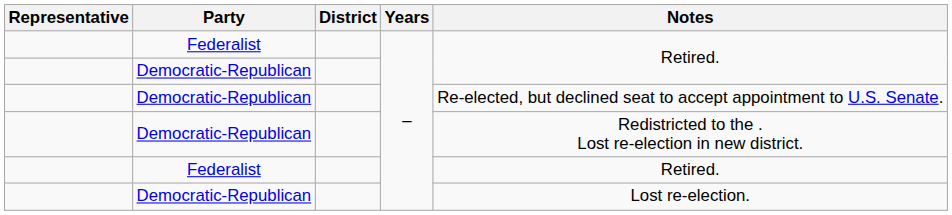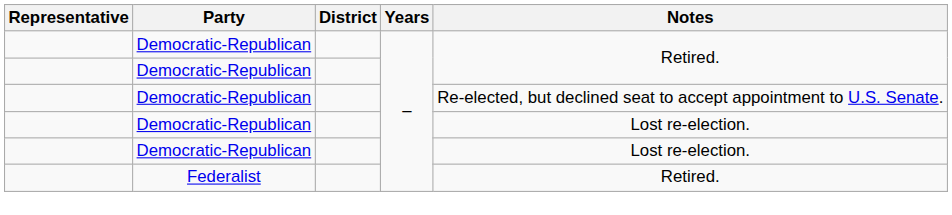row 2 | Party: Federalist -> Democratic-Republican
row 5 | Notes: Redistricted to the . Lost re-election in new district. -> Lost re-election.
row 6 | Party: Federalist -> Democratic-Republican
row 6 | Notes: Retired. -> Lost re-election.
row 7 | Party: Democratic-Republican -> Federalist
row 7 | Notes: Lost re-election. -> Retired.
